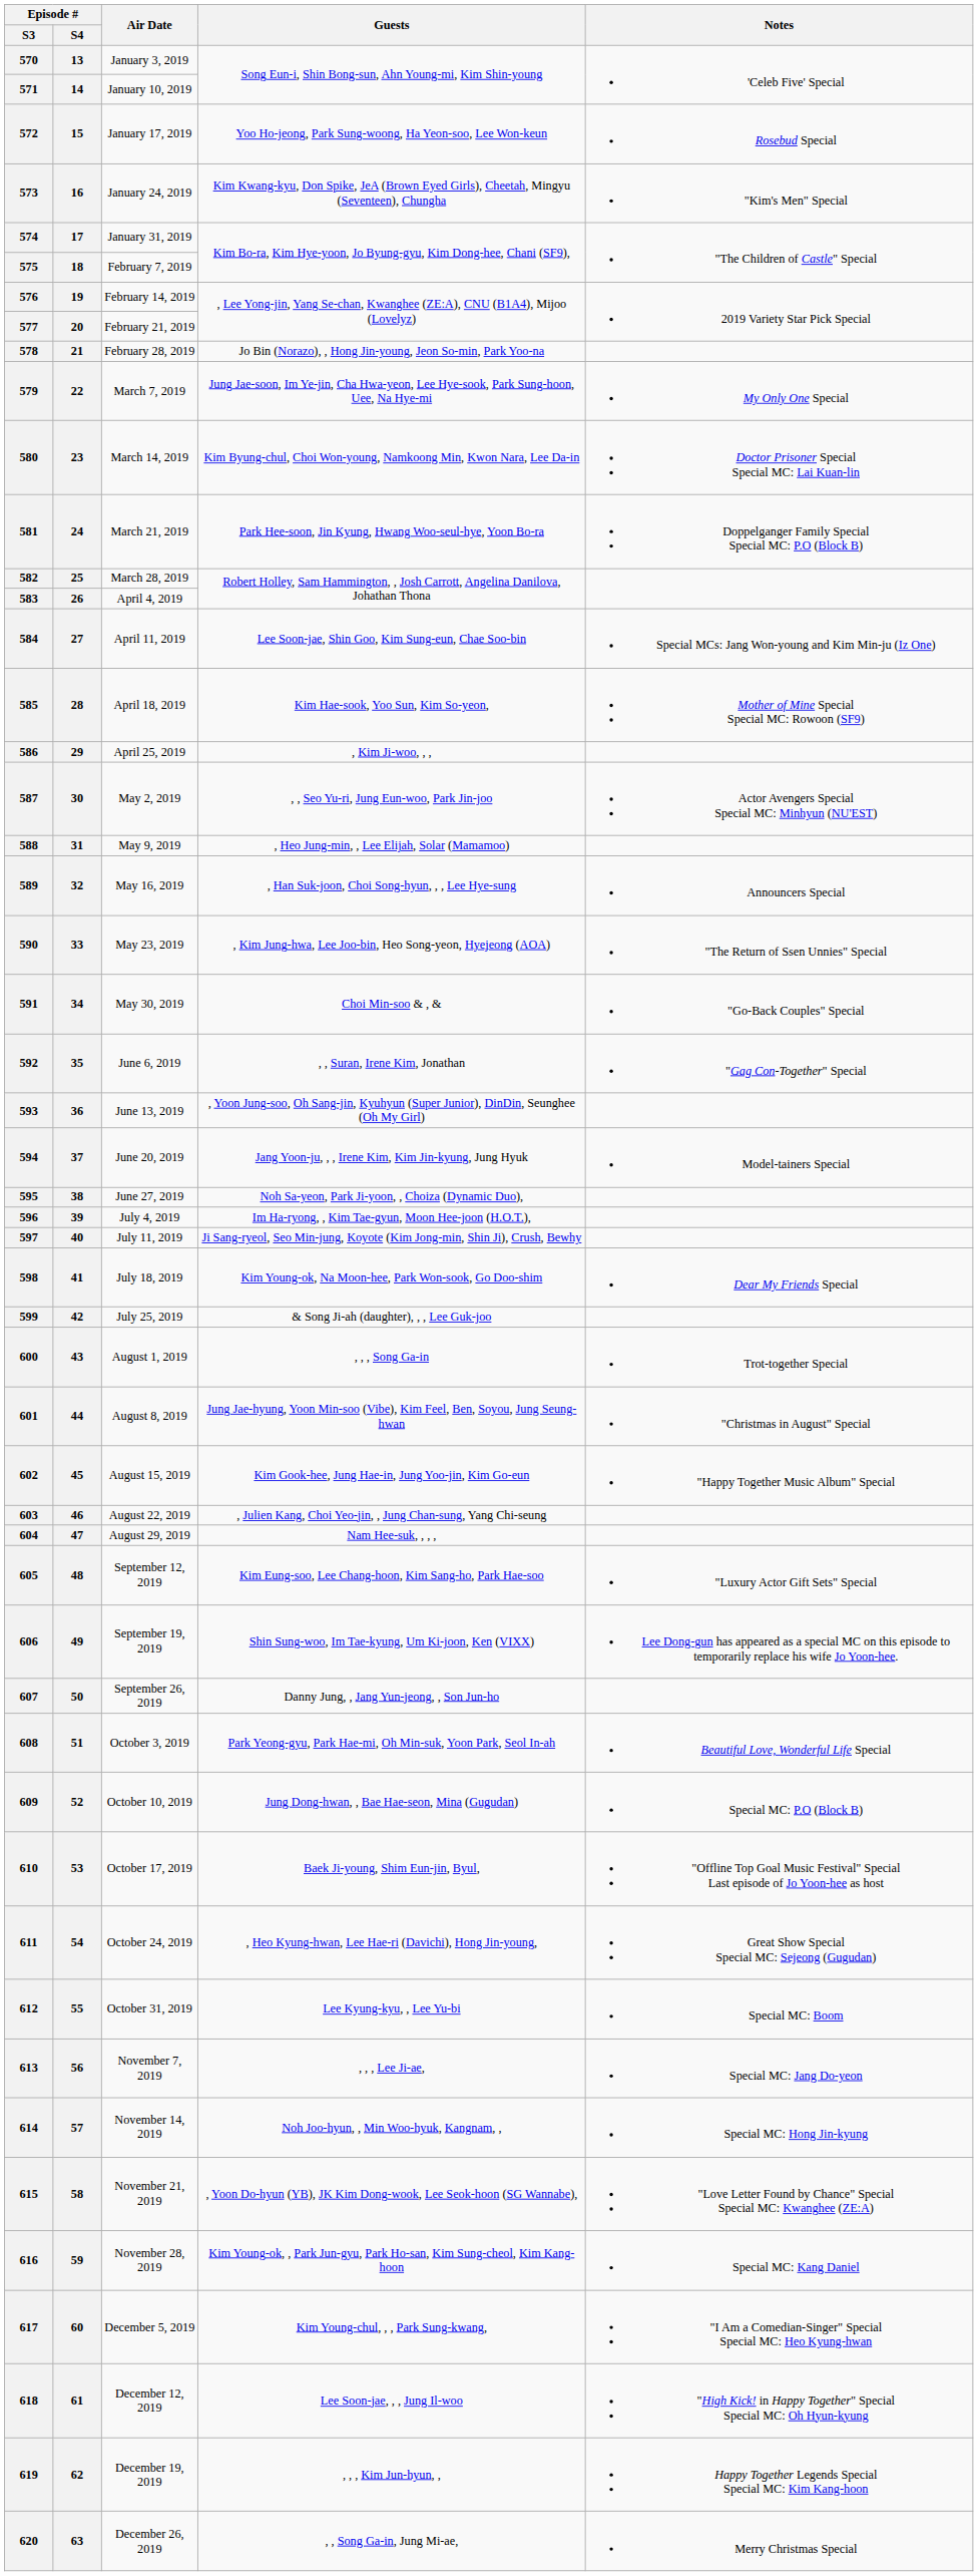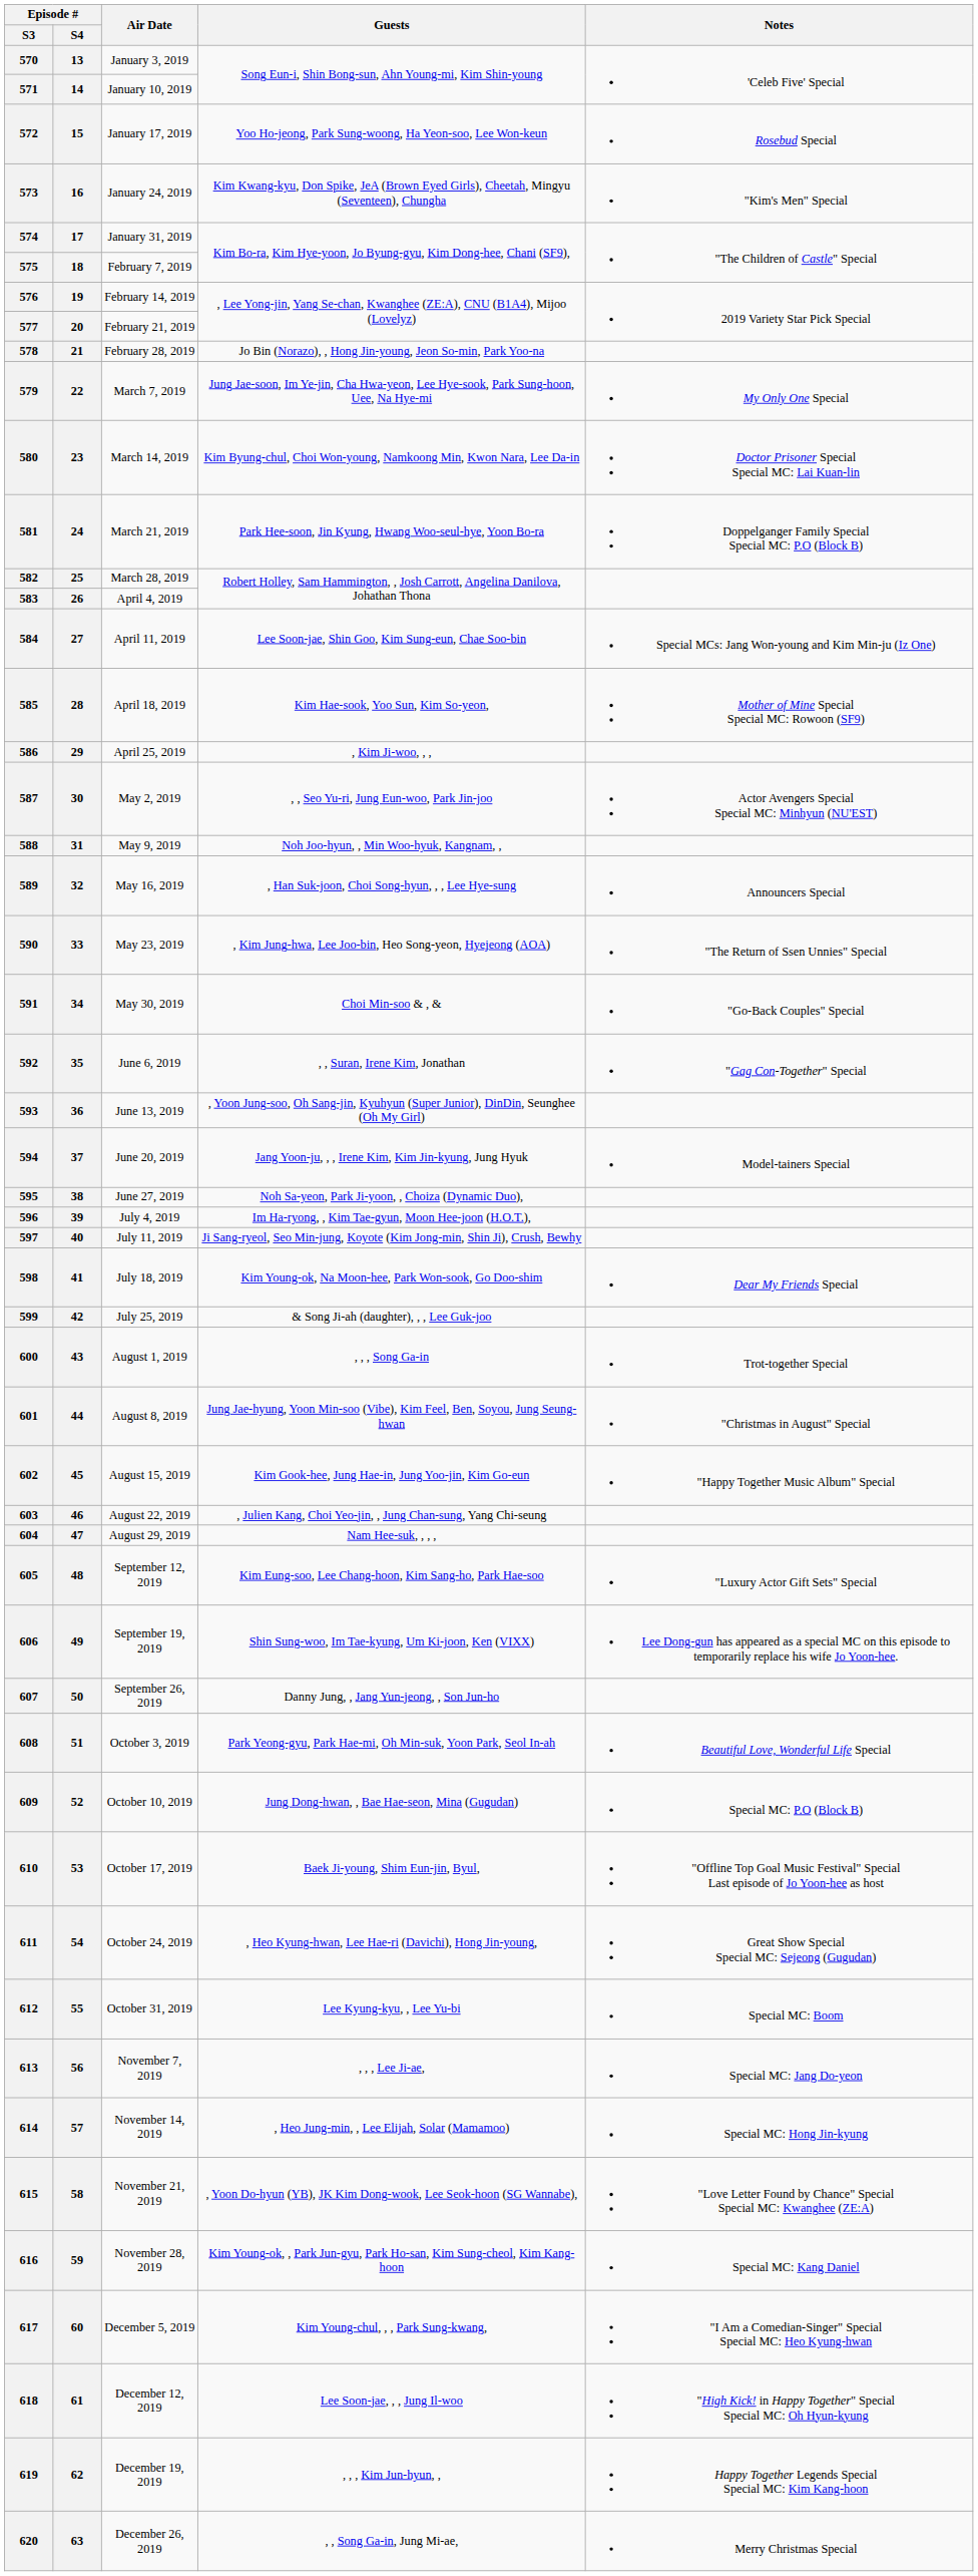588 | Guests: , Heo Jung-min, , Lee Elijah, Solar (Mamamoo) -> Noh Joo-hyun, , Min Woo-hyuk, Kangnam, ,
614 | Guests: Noh Joo-hyun, , Min Woo-hyuk, Kangnam, , -> , Heo Jung-min, , Lee Elijah, Solar (Mamamoo)
